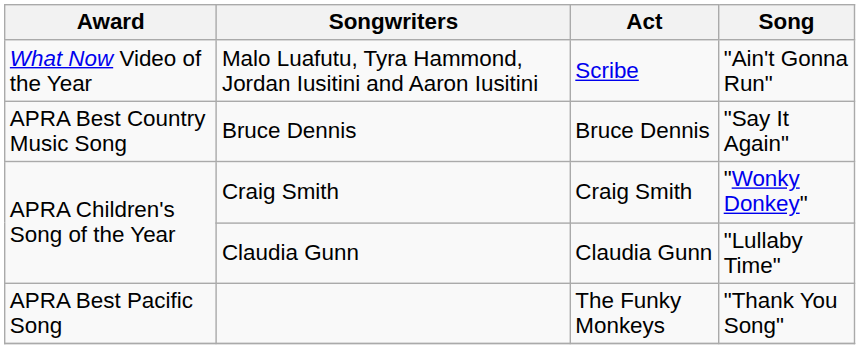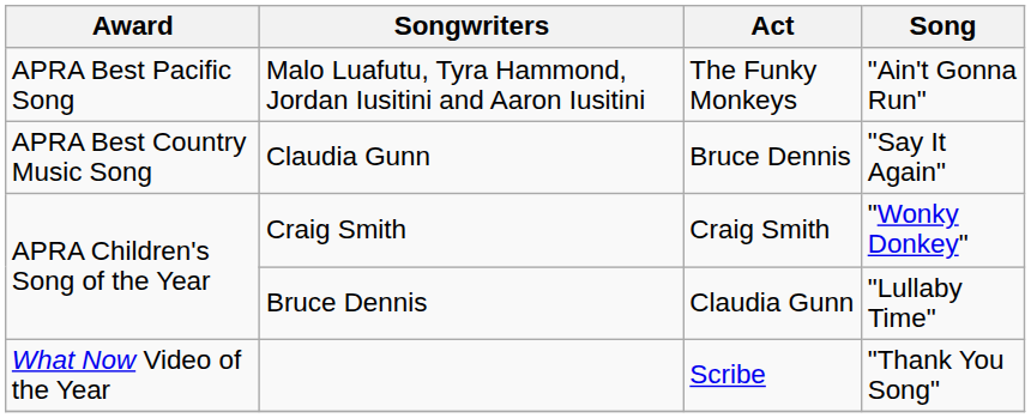row 2 | Award: What Now Video of the Year -> APRA Best Pacific Song
row 2 | Act: Scribe -> The Funky Monkeys
row 3 | Songwriters: Bruce Dennis -> Claudia Gunn
row 5 | Songwriters: Claudia Gunn -> Bruce Dennis
row 6 | Award: APRA Best Pacific Song -> What Now Video of the Year
row 6 | Act: The Funky Monkeys -> Scribe
